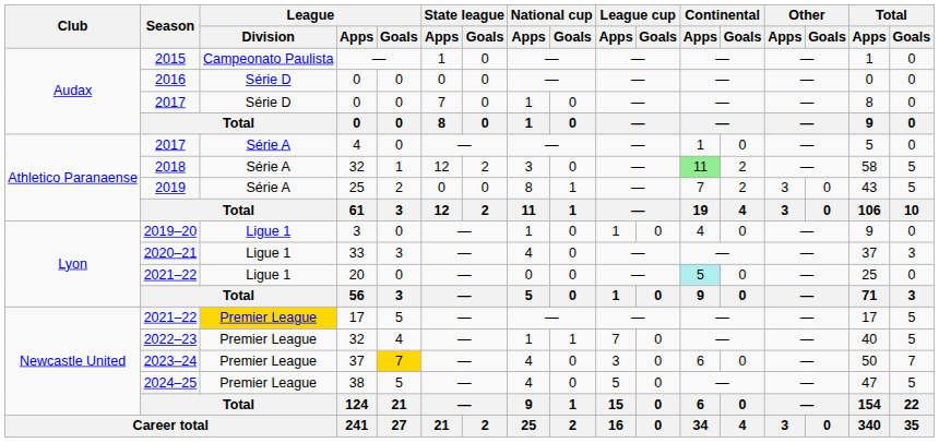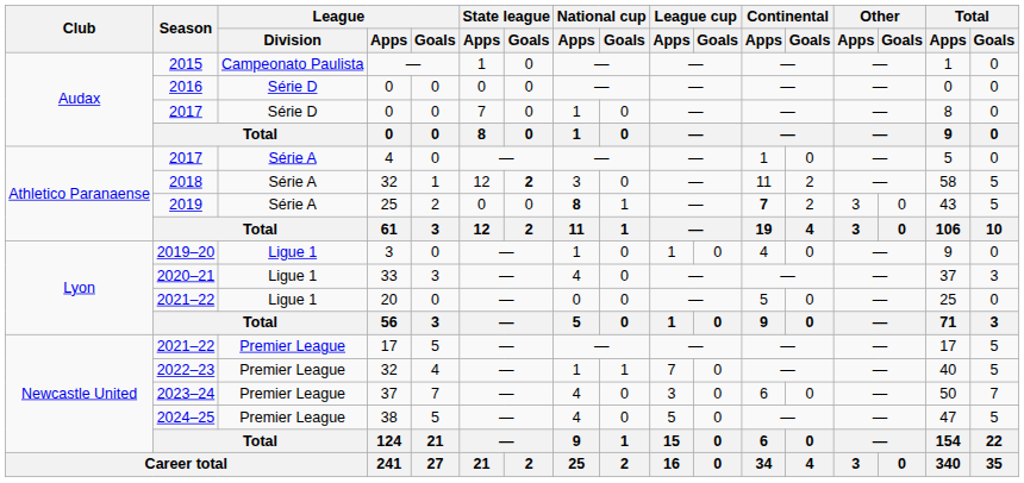2018 | State league / Goals: normal -> bold
2018 | Continental / Apps: lightgreen background -> no background
2019 | National cup / Apps: normal -> bold
2019 | Continental / Apps: normal -> bold
2021–22 / 20 | Continental / Apps: paleturquoise background -> no background
2021–22 / 17 | League / Division: gold background -> no background
2023–24 | League / Goals: gold background -> no background
